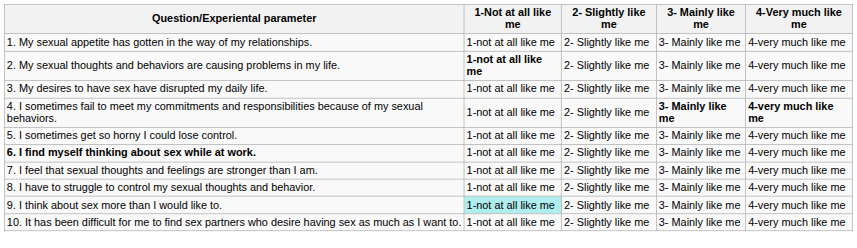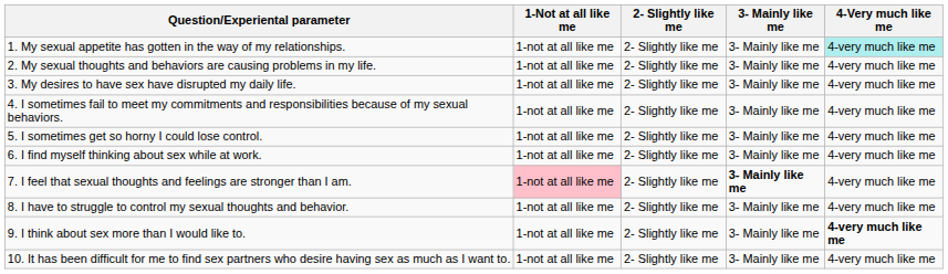row 2 | 4-Very much like me: no background -> paleturquoise background
row 3 | 1-Not at all like me: bold -> normal
row 5 | 3- Mainly like me: bold -> normal
row 5 | 4-Very much like me: bold -> normal
row 7 | Question/Experiental parameter: bold -> normal
row 8 | 1-Not at all like me: no background -> pink background
row 8 | 3- Mainly like me: normal -> bold
row 10 | 1-Not at all like me: paleturquoise background -> no background
row 10 | 4-Very much like me: normal -> bold
